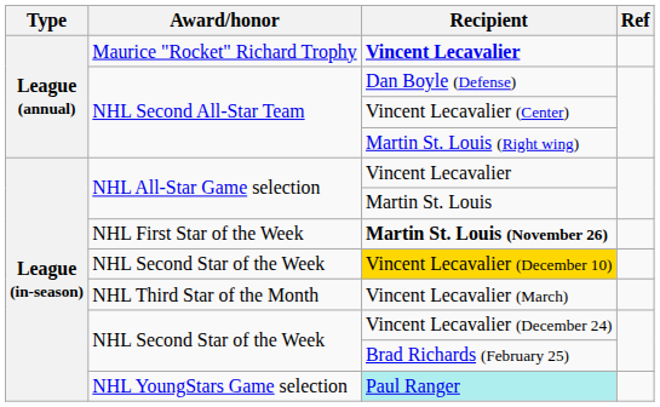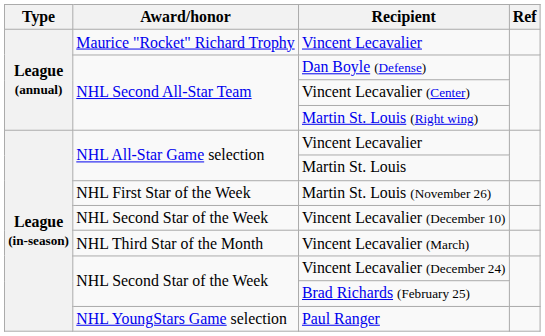Maurice "Rocket" Richard Trophy / Vincent Lecavalier | Recipient: bold -> normal
Martin St. Louis (November 26) | Recipient: bold -> normal
Vincent Lecavalier (December 10) | Recipient: gold background -> no background
Paul Ranger | Recipient: paleturquoise background -> no background
